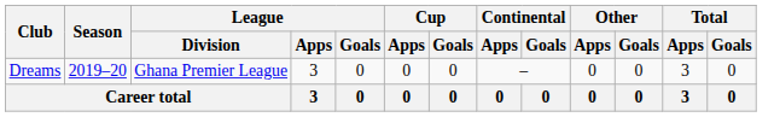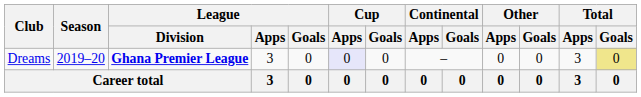Dreams | League / Division: normal -> bold
Dreams | Cup / Apps: no background -> lavender background
Dreams | Total / Goals: no background -> khaki background
